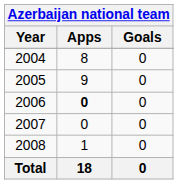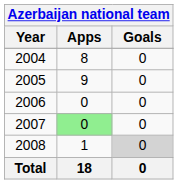2006 | Apps: bold -> normal
2007 | Apps: no background -> lightgreen background
2008 | Goals: no background -> lightgrey background
